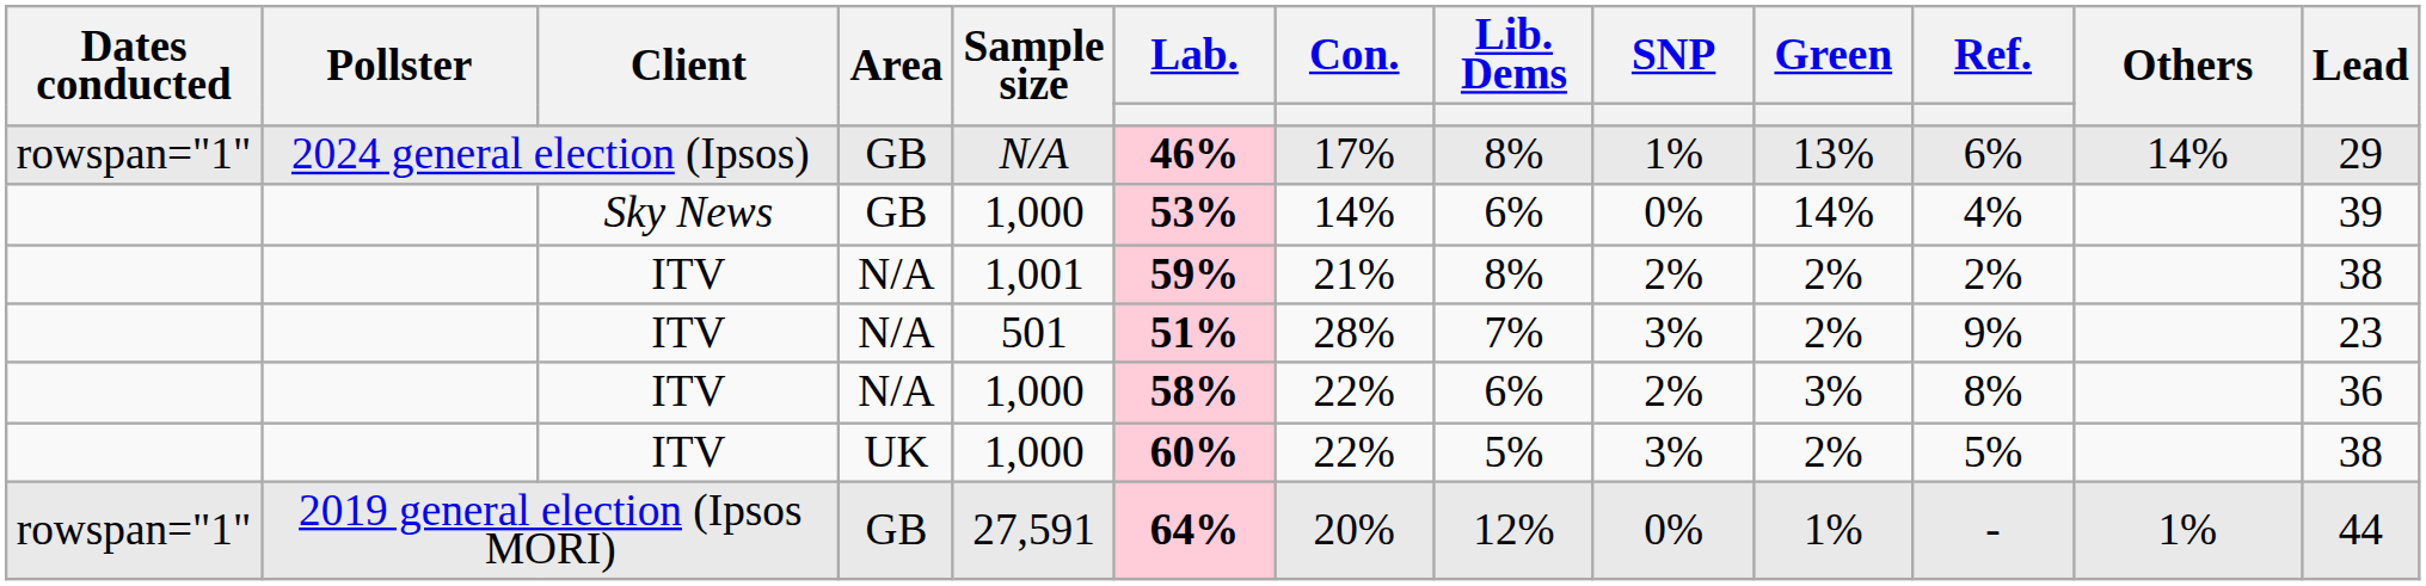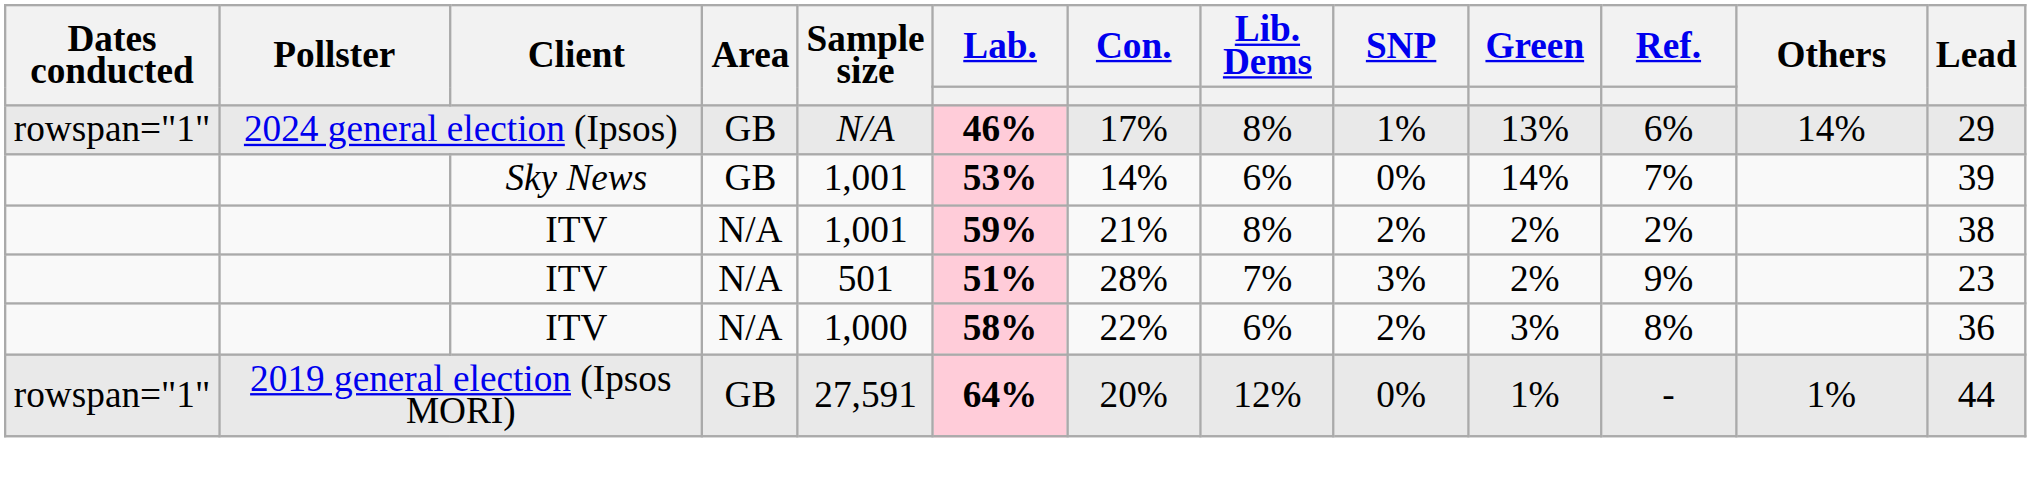Sky News | Sample size: 1,000 -> 1,001
Sky News | Ref.: 4% -> 7%
- row: ITV | UK | 1,000 | 60% | 22% | 5% | 3% | 2% | 5% | 38
